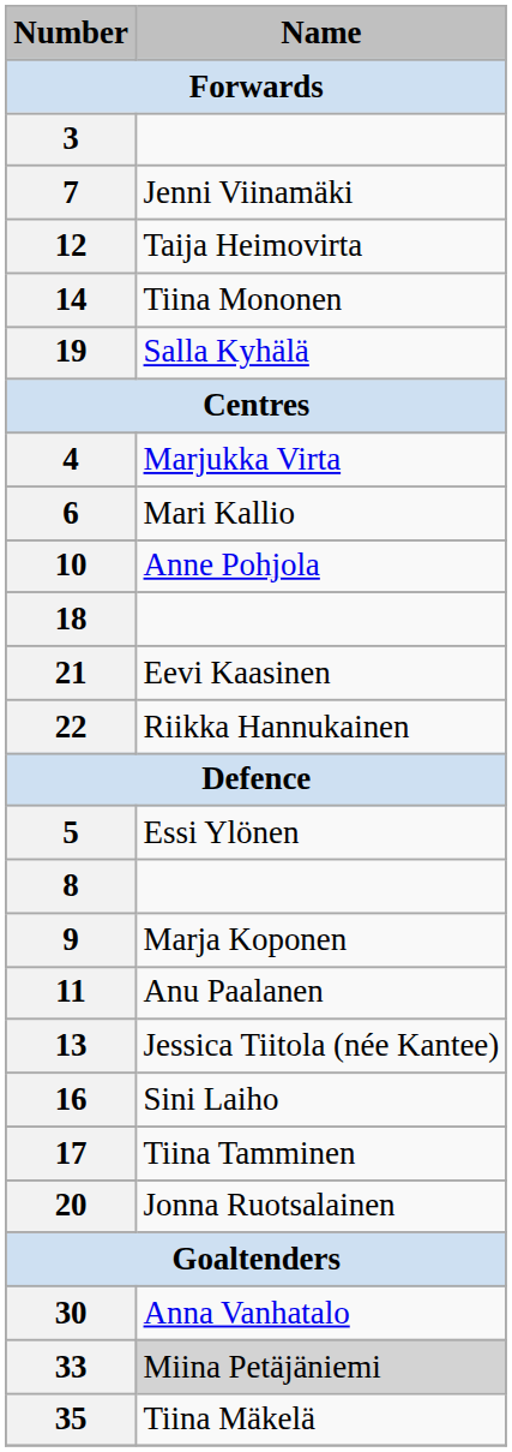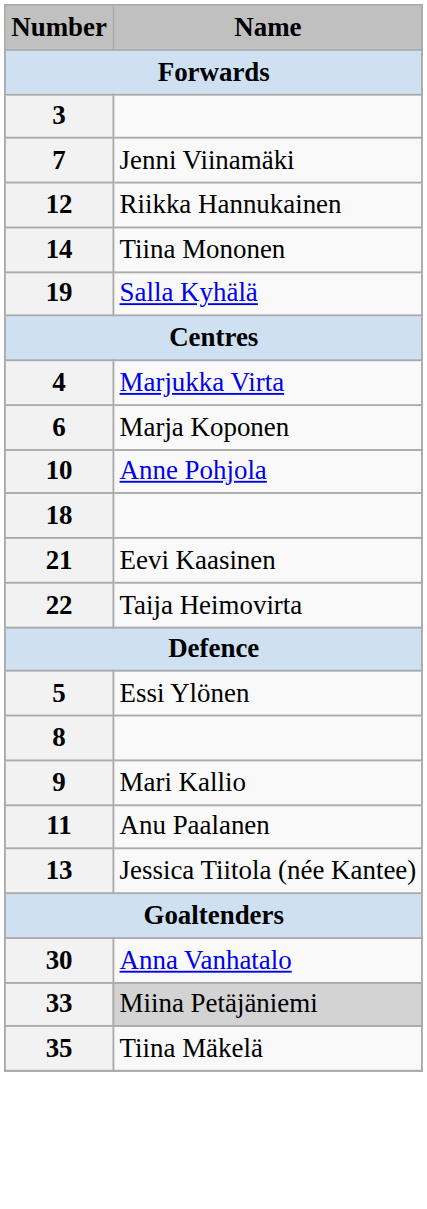12 | Name: Taija Heimovirta -> Riikka Hannukainen
6 | Name: Mari Kallio -> Marja Koponen
22 | Name: Riikka Hannukainen -> Taija Heimovirta
9 | Name: Marja Koponen -> Mari Kallio
- row: 16 | Sini Laiho
- row: 17 | Tiina Tamminen
- row: 20 | Jonna Ruotsalainen
